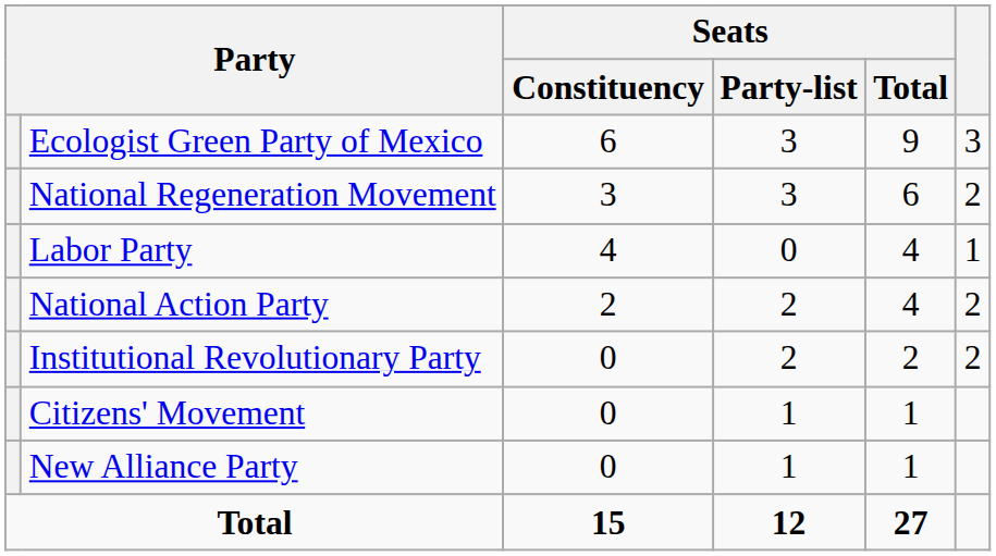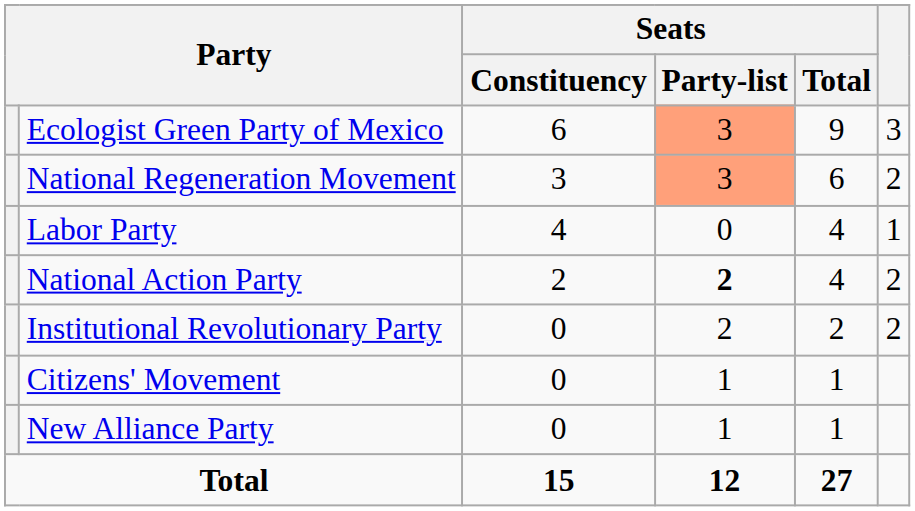Ecologist Green Party of Mexico | Seats / Party-list: no background -> lightsalmon background
National Regeneration Movement | Seats / Party-list: no background -> lightsalmon background
National Action Party | Seats / Party-list: normal -> bold
